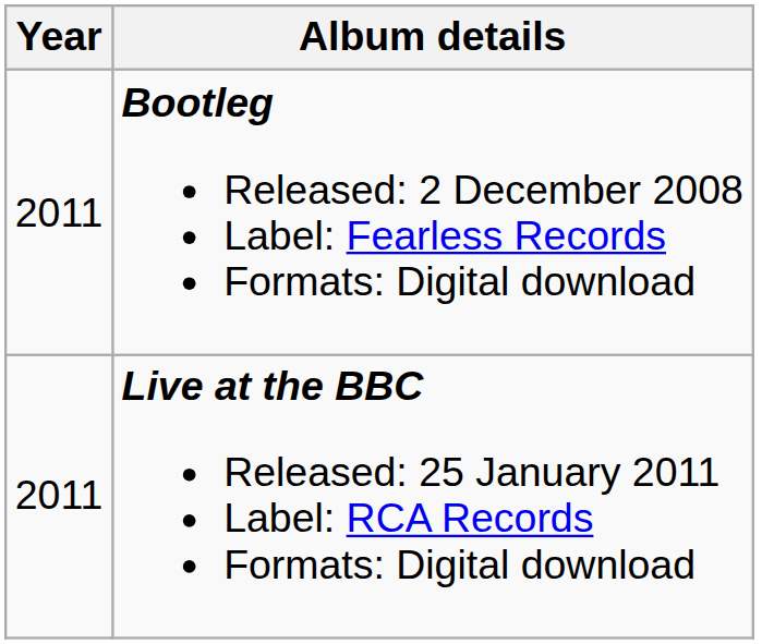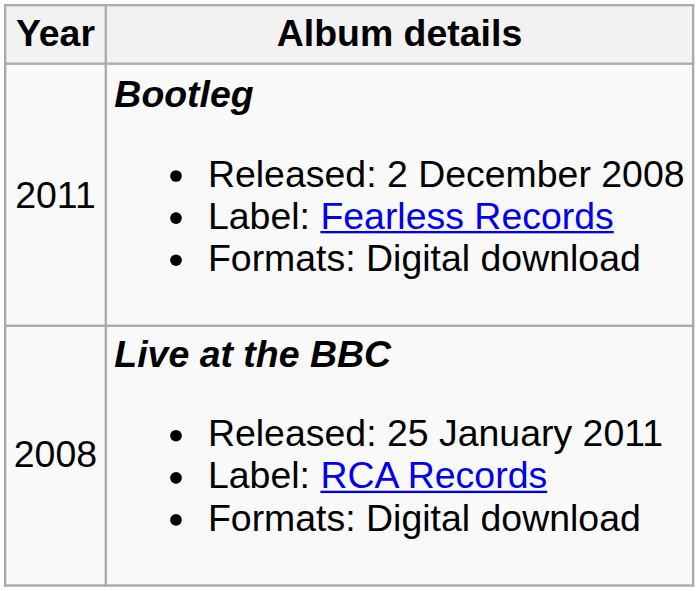row 3 | Year: 2011 -> 2008
